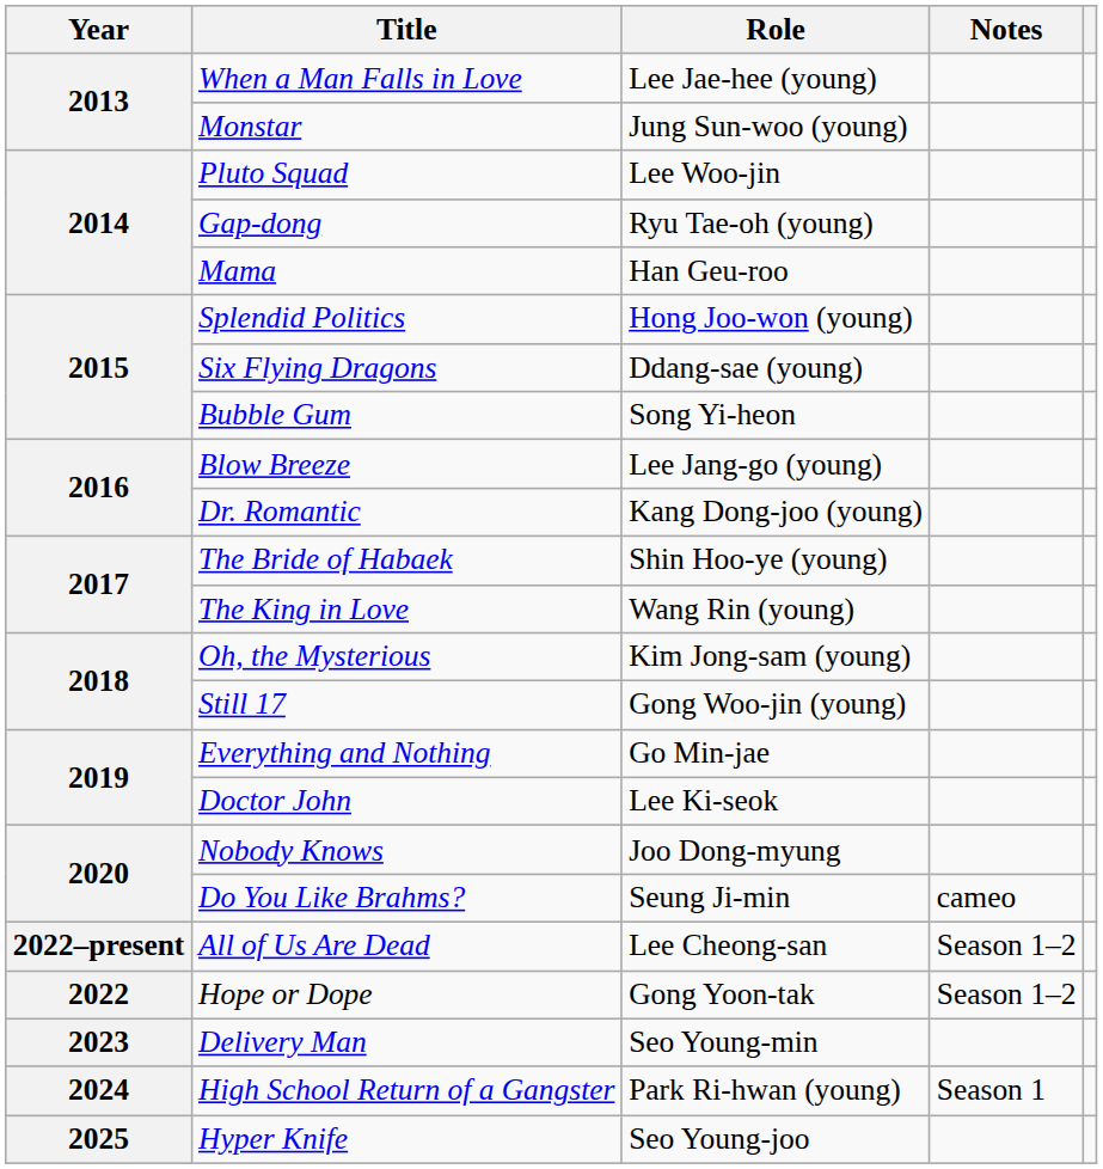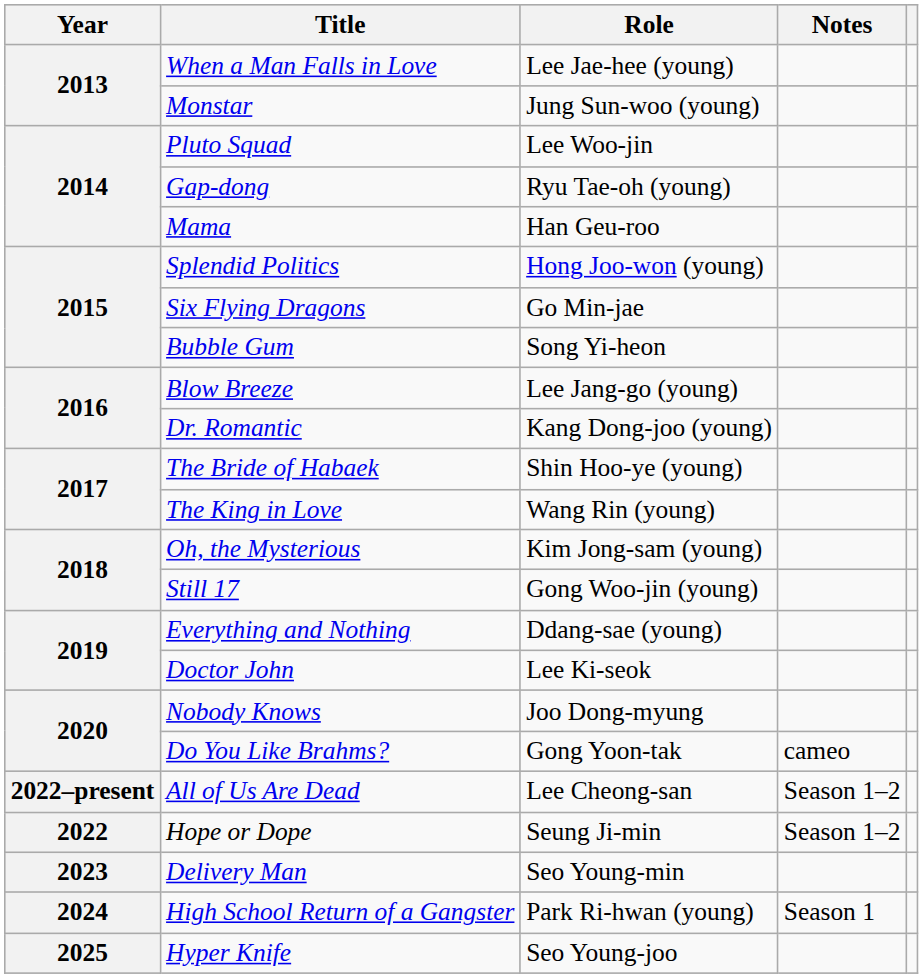Six Flying Dragons | Role: Ddang-sae (young) -> Go Min-jae
Everything and Nothing | Role: Go Min-jae -> Ddang-sae (young)
Do You Like Brahms? | Role: Seung Ji-min -> Gong Yoon-tak
Hope or Dope | Role: Gong Yoon-tak -> Seung Ji-min
